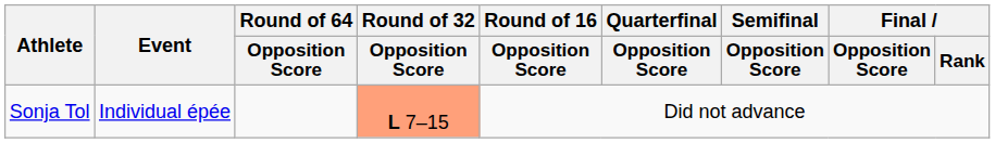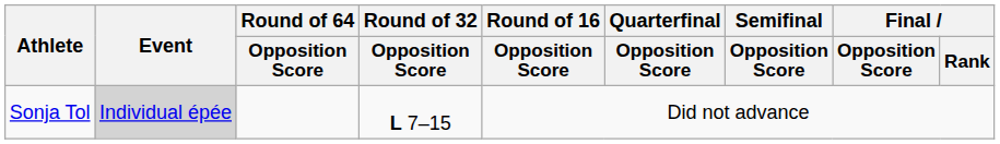Sonja Tol | Event: no background -> lightgrey background
Sonja Tol | Round of 32 / Opposition Score: lightsalmon background -> no background
